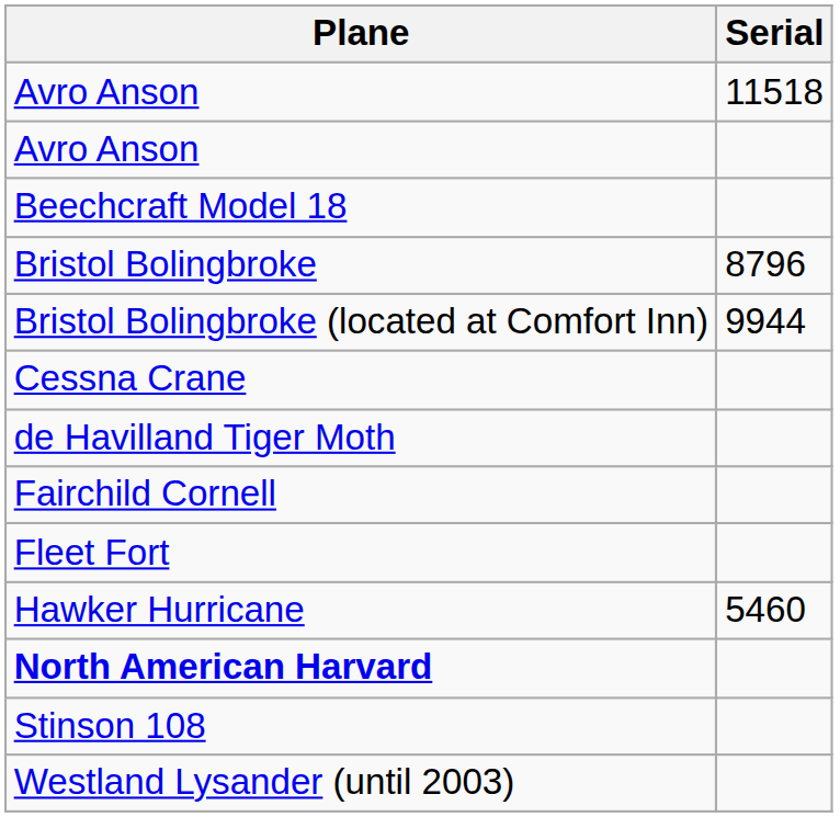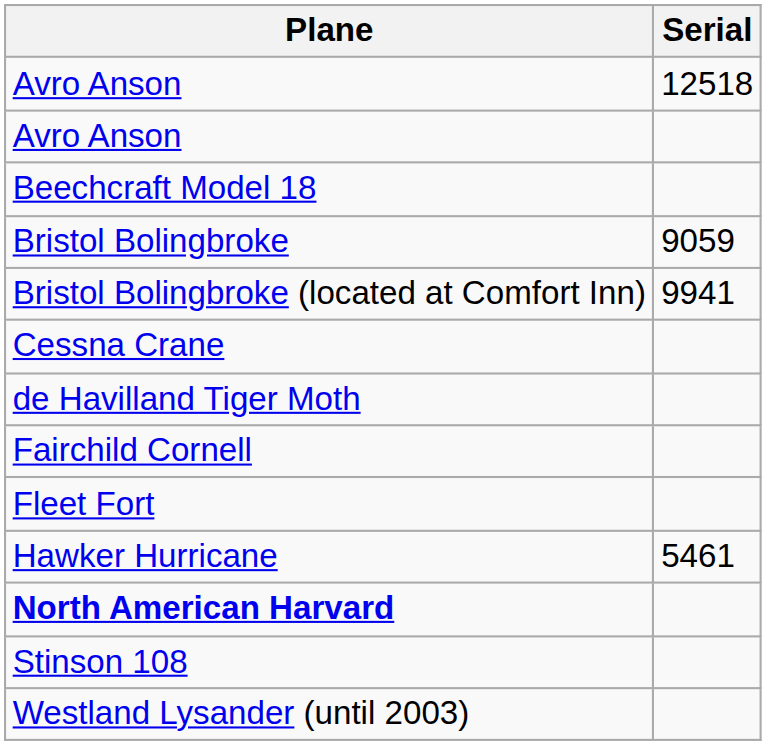row 2 | Serial: 11518 -> 12518
row 5 | Serial: 8796 -> 9059
row 6 | Serial: 9944 -> 9941
row 11 | Serial: 5460 -> 5461
